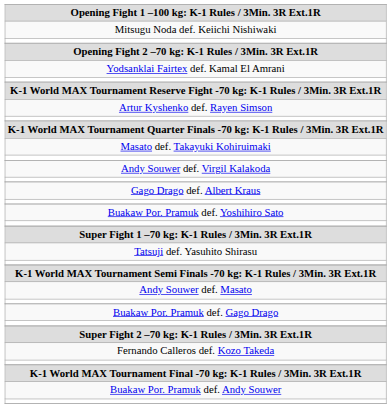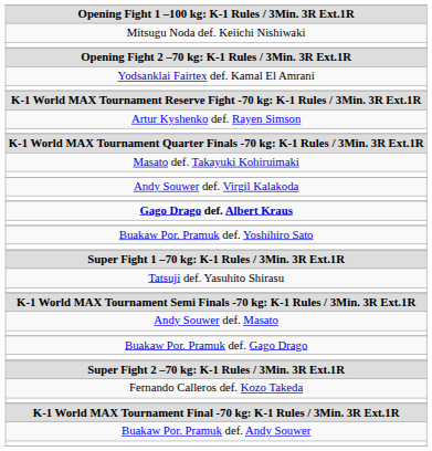Gago Drago def. Albert Kraus | column 1: normal -> bold
